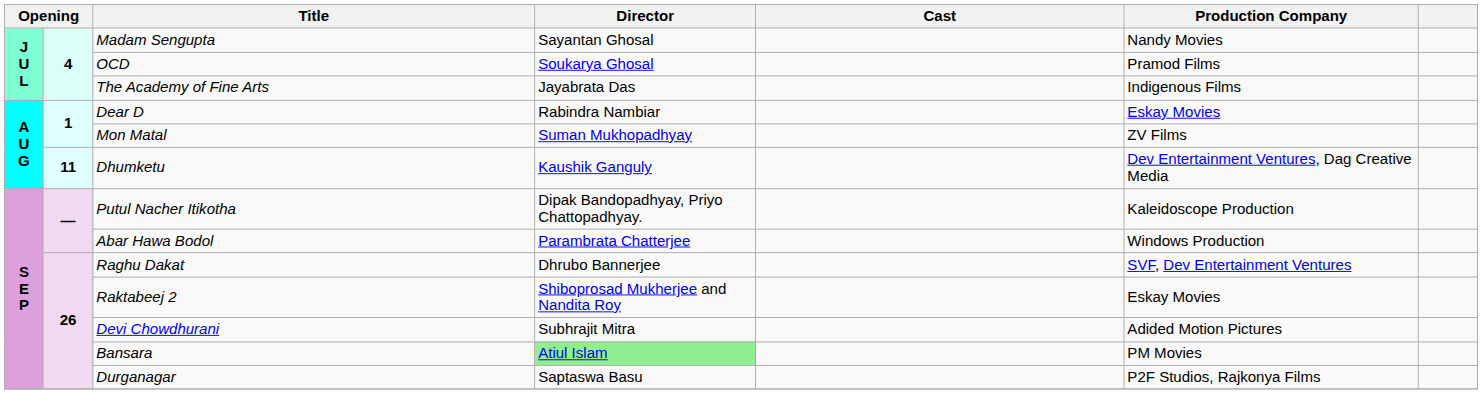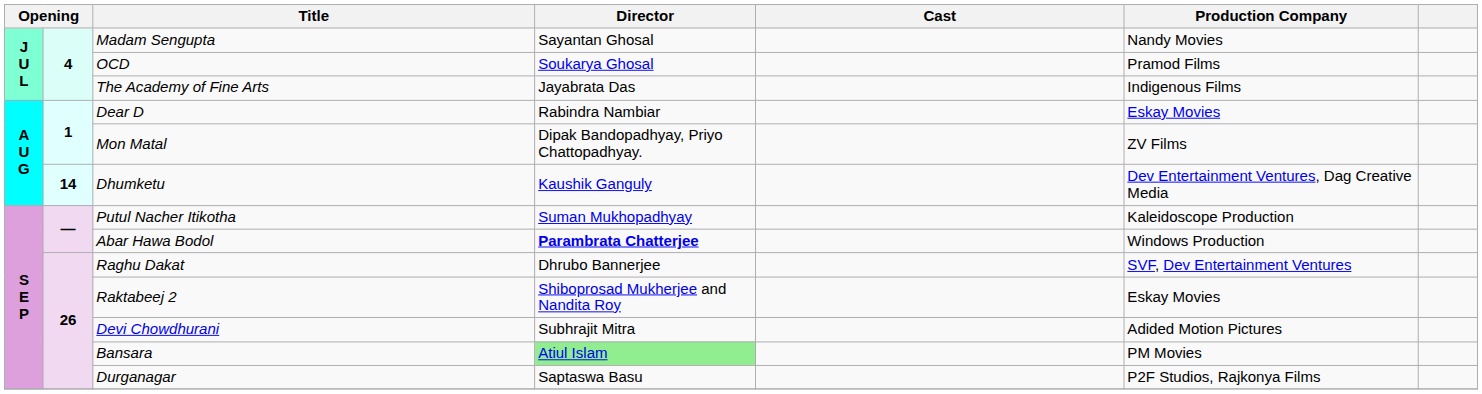Mon Matal | Director: Suman Mukhopadhyay -> Dipak Bandopadhyay, Priyo Chattopadhyay.
Dhumketu | column 2: 11 -> 14
Putul Nacher Itikotha | Director: Dipak Bandopadhyay, Priyo Chattopadhyay. -> Suman Mukhopadhyay
Abar Hawa Bodol | Director: normal -> bold
